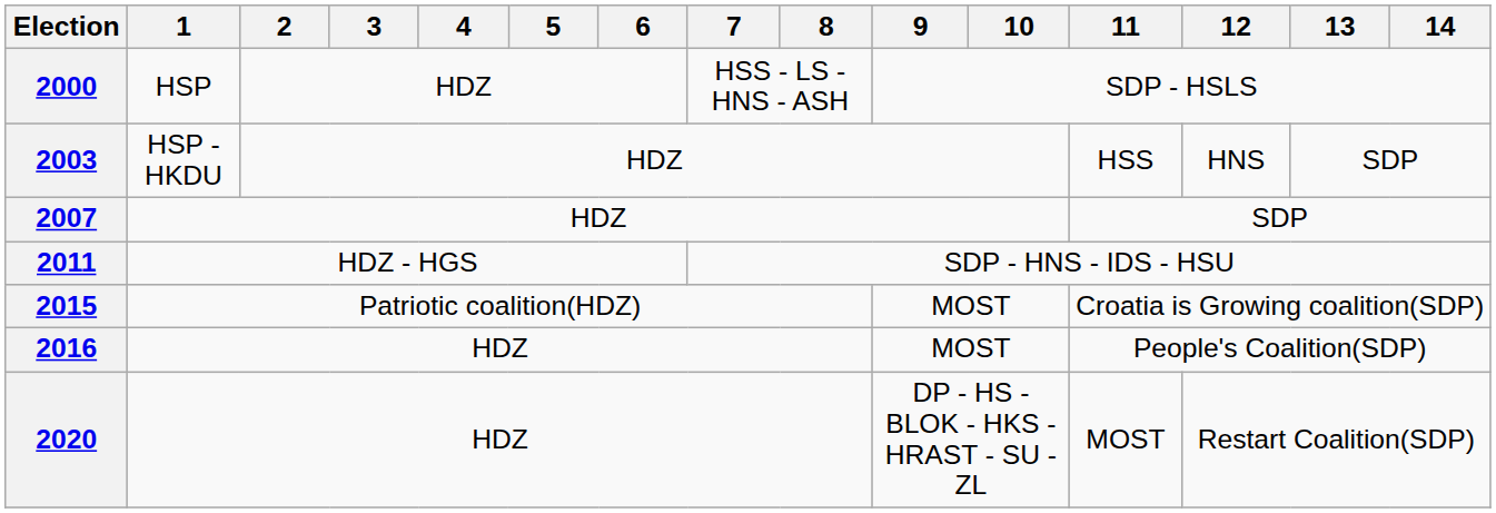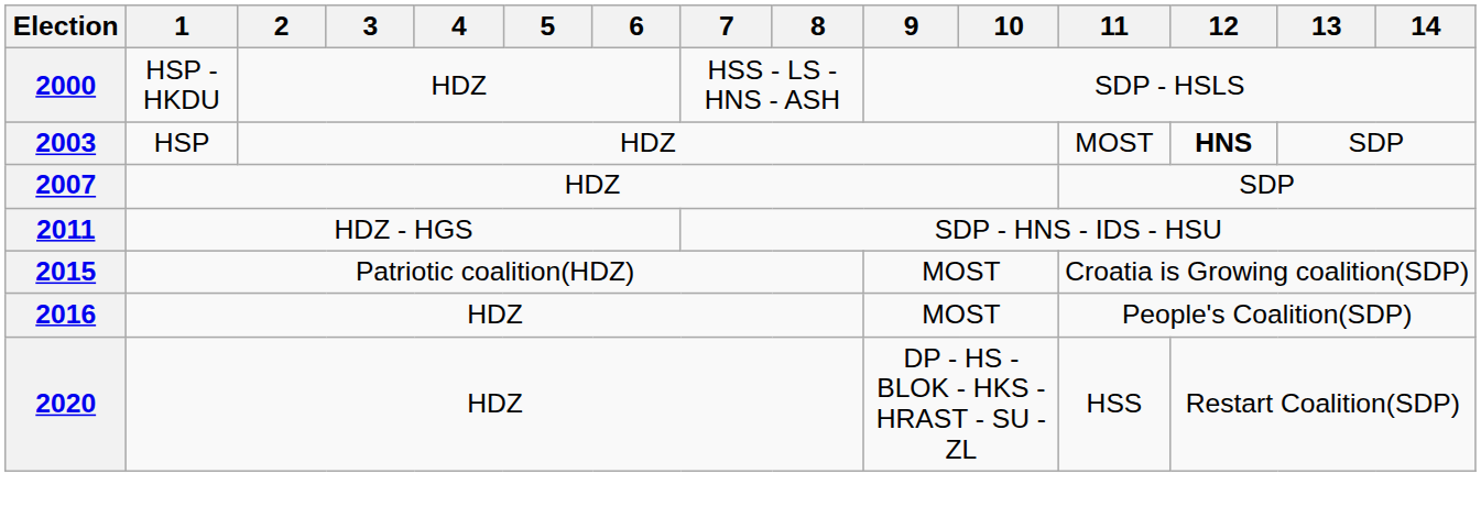2000 | 1: HSP -> HSP - HKDU
2003 | 1: HSP - HKDU -> HSP
2003 | 11: HSS -> MOST
2003 | 12: normal -> bold
2020 | 11: MOST -> HSS
